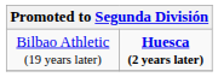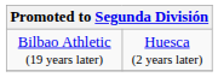Bilbao Athletic (19 years later) | column 2: bold -> normal
